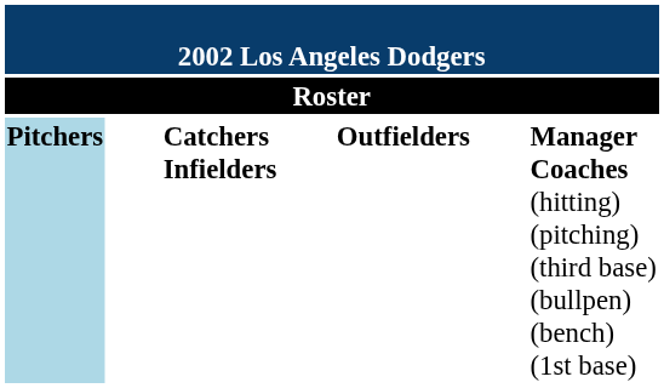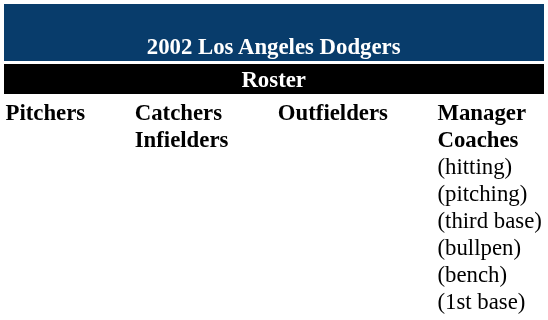Pitchers | column 1: lightblue background -> no background
